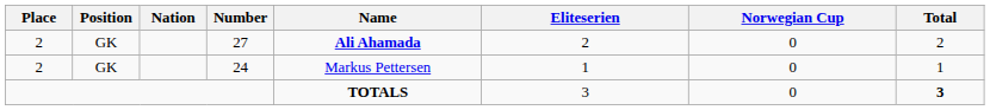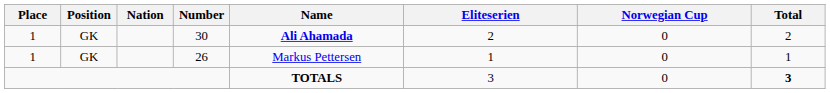row 2 | Place: 2 -> 1
row 2 | Number: 27 -> 30
row 3 | Place: 2 -> 1
row 3 | Number: 24 -> 26
